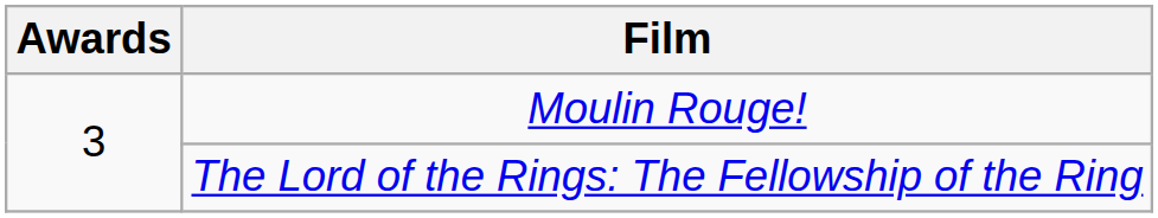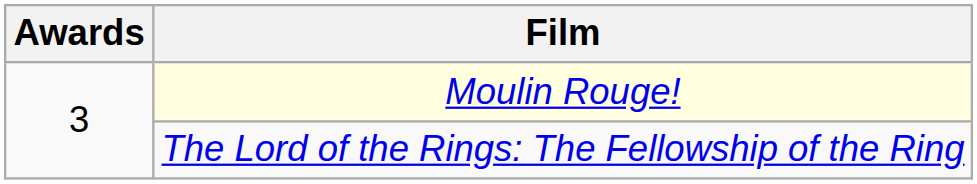Moulin Rouge! | Film: no background -> lightyellow background
